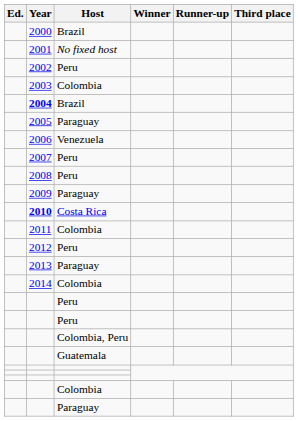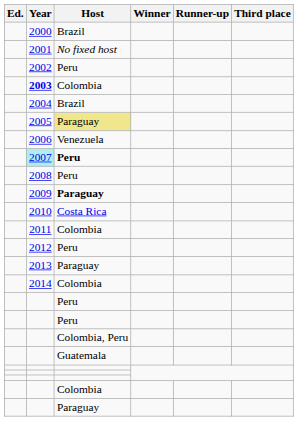2003 | Year: normal -> bold
2004 | Year: bold -> normal
2005 | Host: no background -> khaki background
2007 | Year: no background -> paleturquoise background
2007 | Host: normal -> bold
2009 | Host: normal -> bold
2010 | Year: bold -> normal
